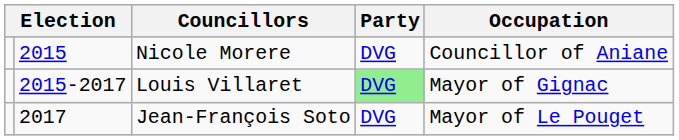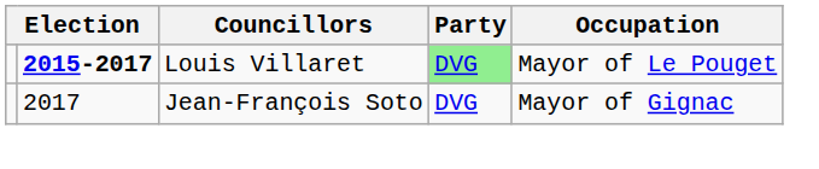- row: 2015 | Nicole Morere | DVG | Councillor of Aniane
Louis Villaret | column 2: normal -> bold
Louis Villaret | Occupation: Mayor of Gignac -> Mayor of Le Pouget
Jean-François Soto | Occupation: Mayor of Le Pouget -> Mayor of Gignac
